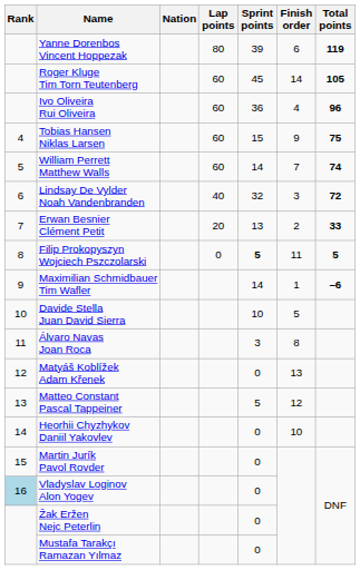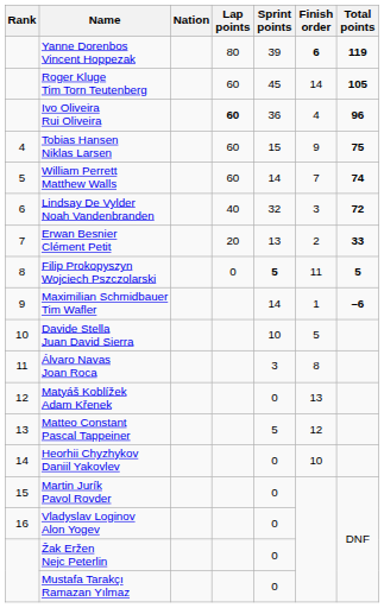Yanne Dorenbos Vincent Hoppezak | Finish order: normal -> bold
Ivo Oliveira Rui Oliveira | Lap points: normal -> bold
Vladyslav Loginov Alon Yogev | Rank: lightblue background -> no background
